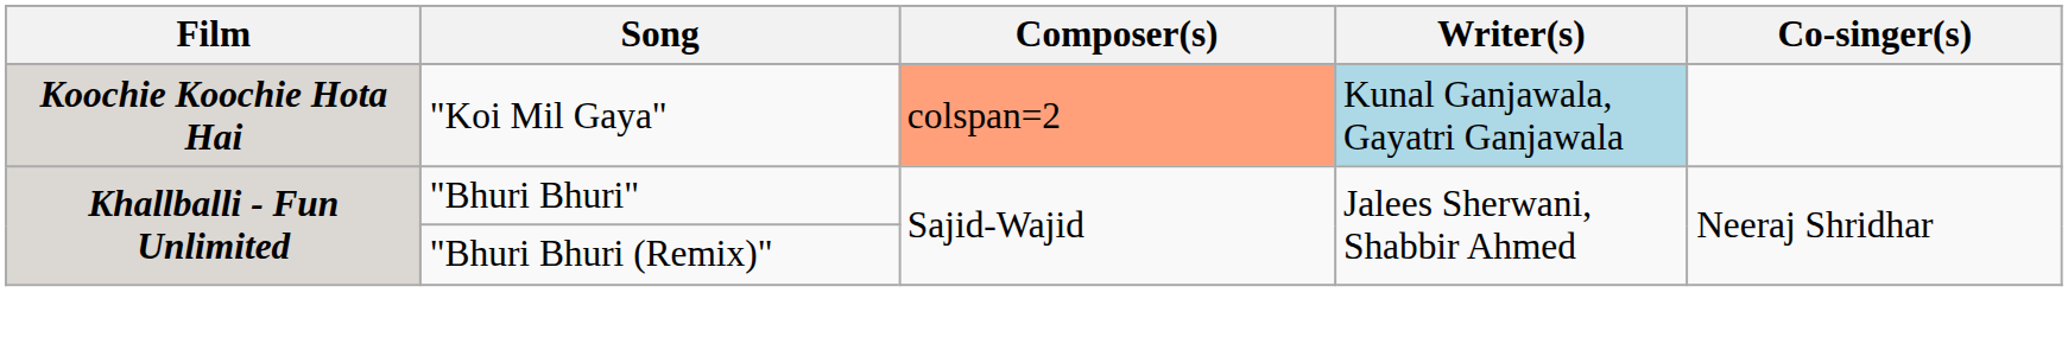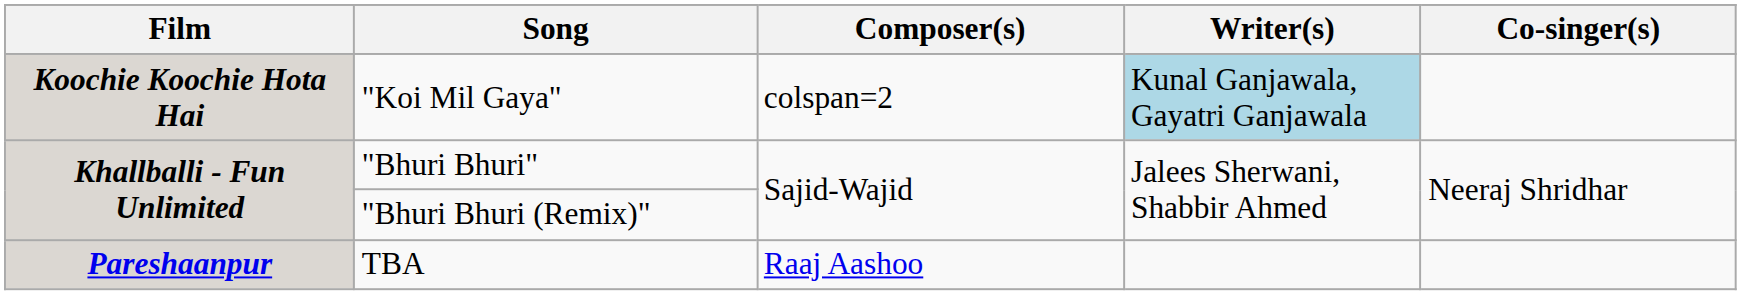"Koi Mil Gaya" | Composer(s): lightsalmon background -> no background
+ row: Pareshaanpur | TBA | Raaj Aashoo
